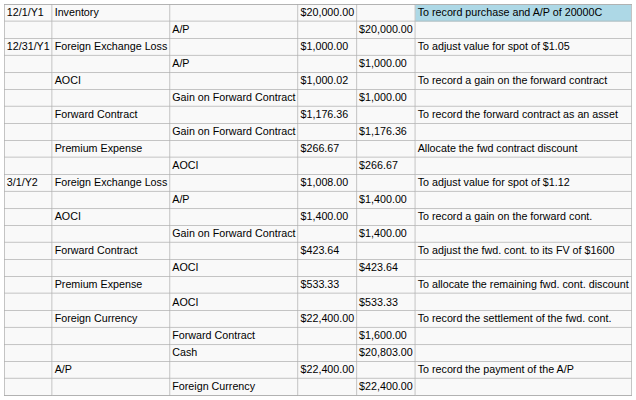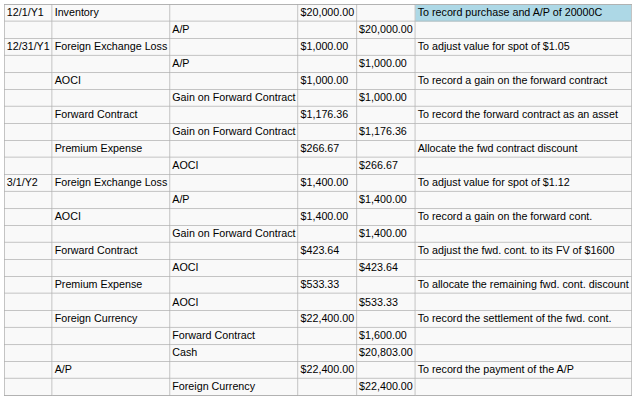row 5 | column 4: $1,000.02 -> $1,000.00
row 11 | column 4: $1,008.00 -> $1,400.00
